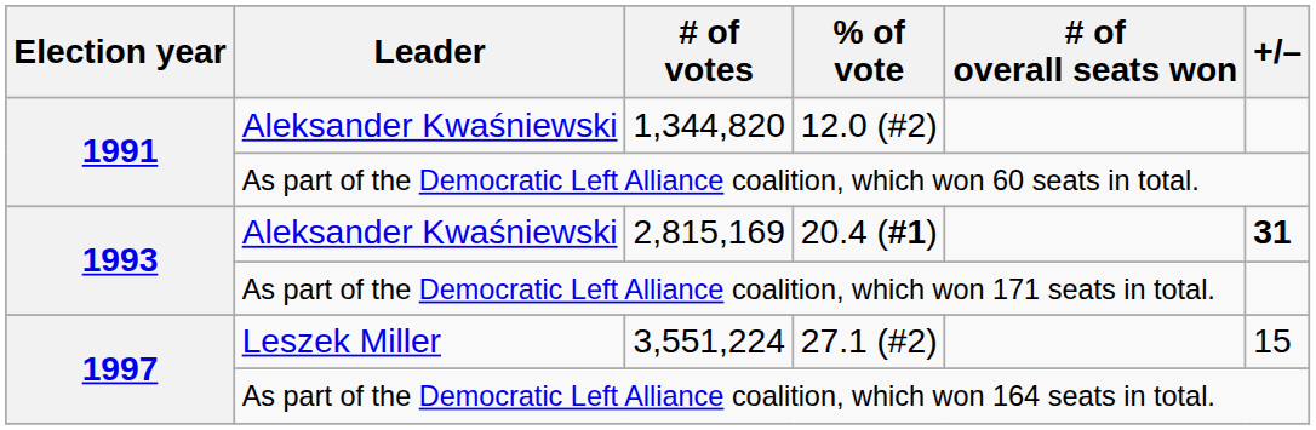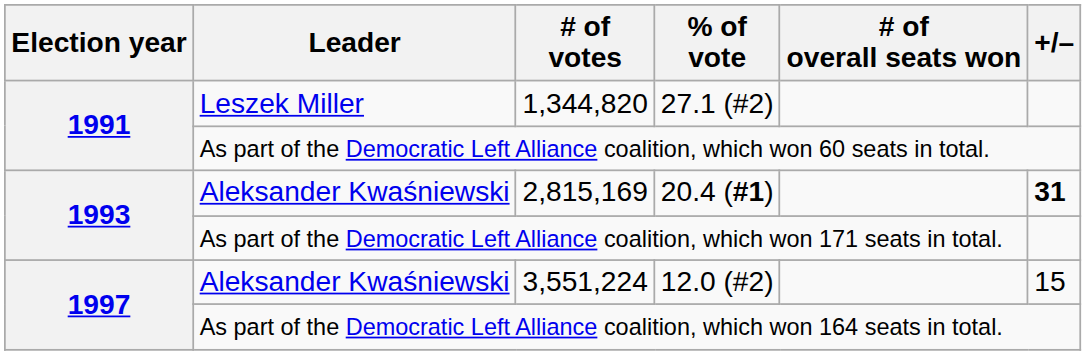1,344,820 | Leader: Aleksander Kwaśniewski -> Leszek Miller
1,344,820 | % of vote: 12.0 (#2) -> 27.1 (#2)
3,551,224 | Leader: Leszek Miller -> Aleksander Kwaśniewski
3,551,224 | % of vote: 27.1 (#2) -> 12.0 (#2)
